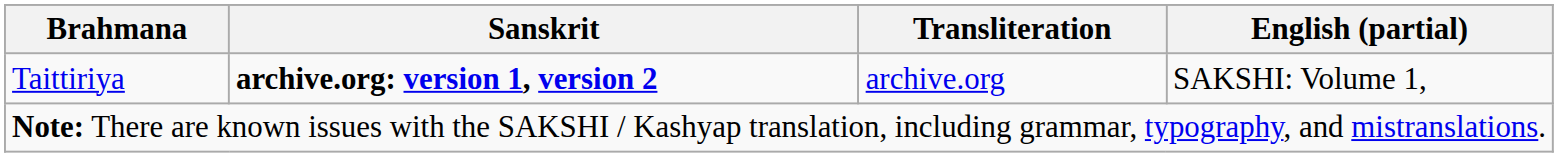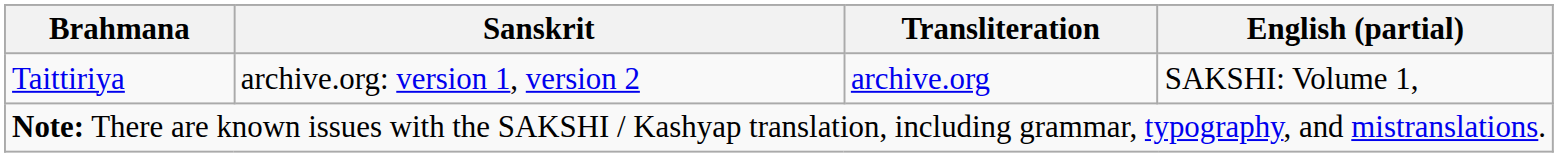Taittiriya | Sanskrit: bold -> normal
